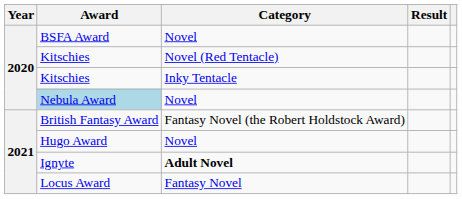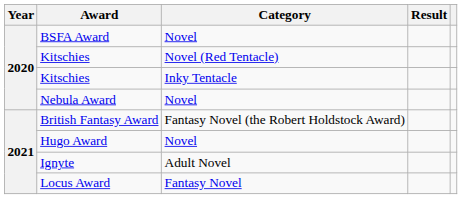Nebula Award | Award: lightblue background -> no background
Ignyte | Category: bold -> normal
